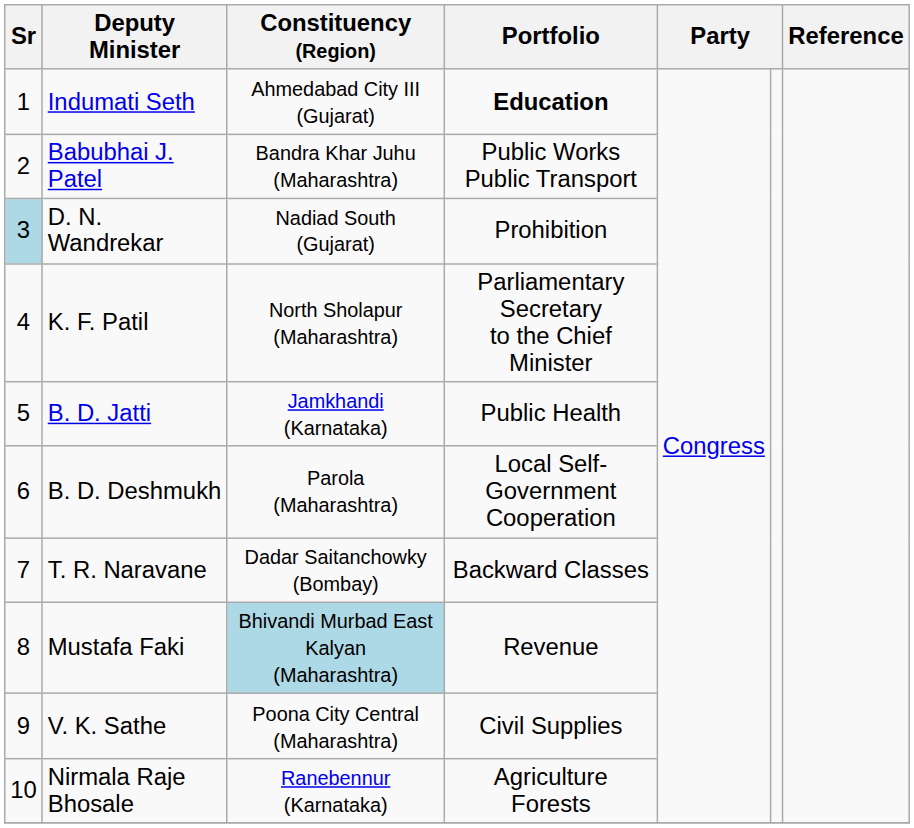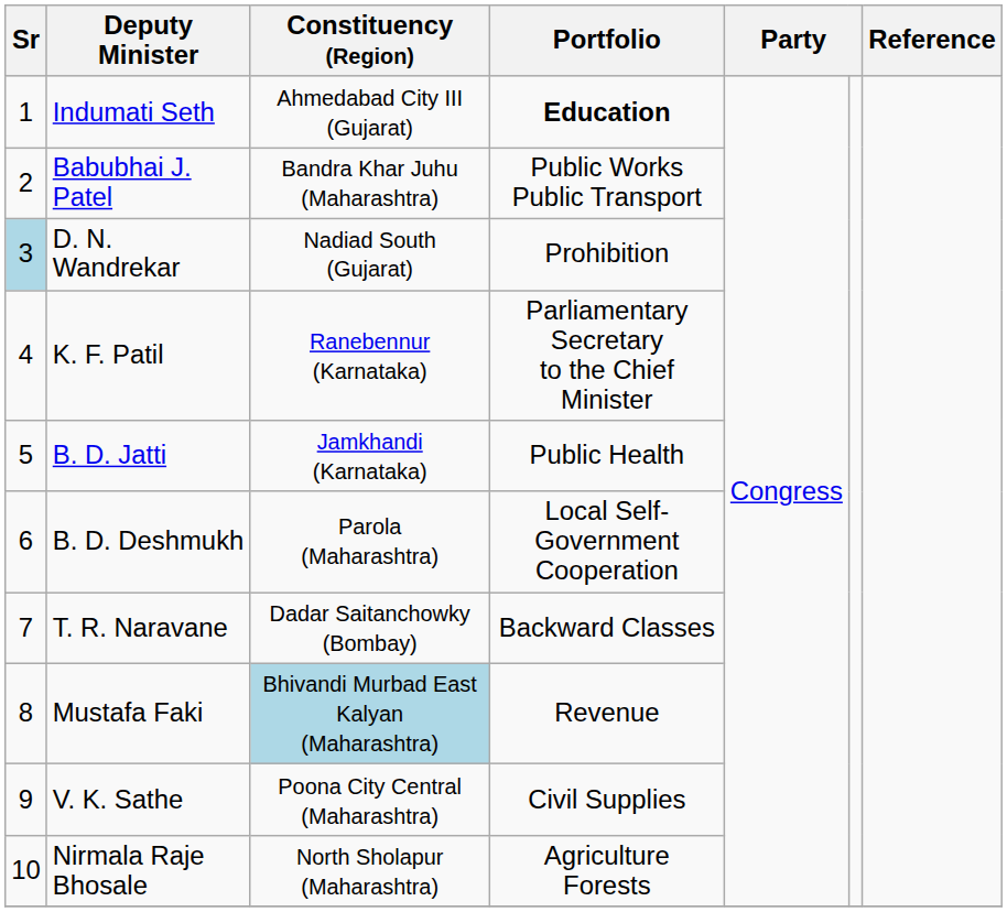K. F. Patil | Constituency (Region): North Sholapur (Maharashtra) -> Ranebennur (Karnataka)
Nirmala Raje Bhosale | Constituency (Region): Ranebennur (Karnataka) -> North Sholapur (Maharashtra)
